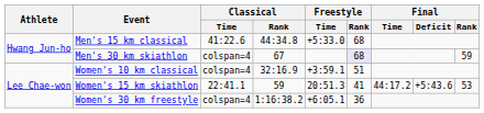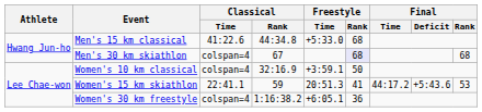Men's 30 km skiathlon | Final / Rank: 59 -> 68
Women's 10 km classical | Freestyle / Rank: 51 -> 50
